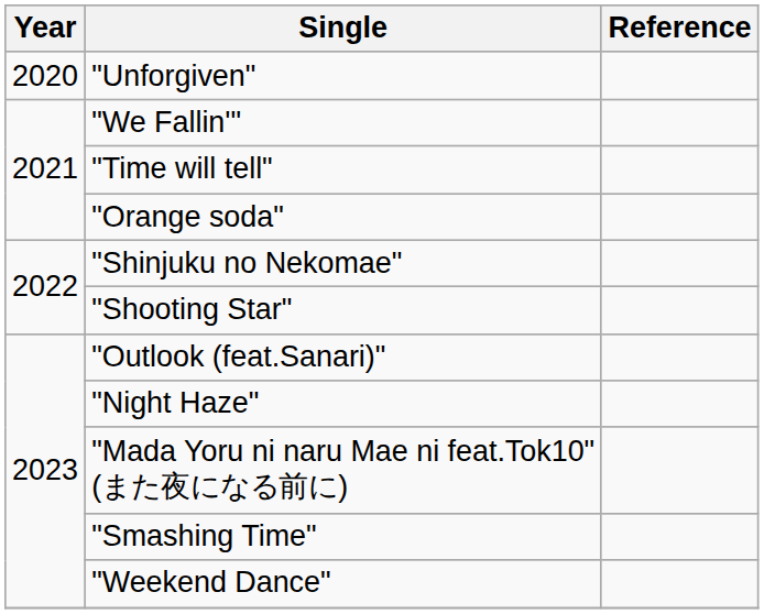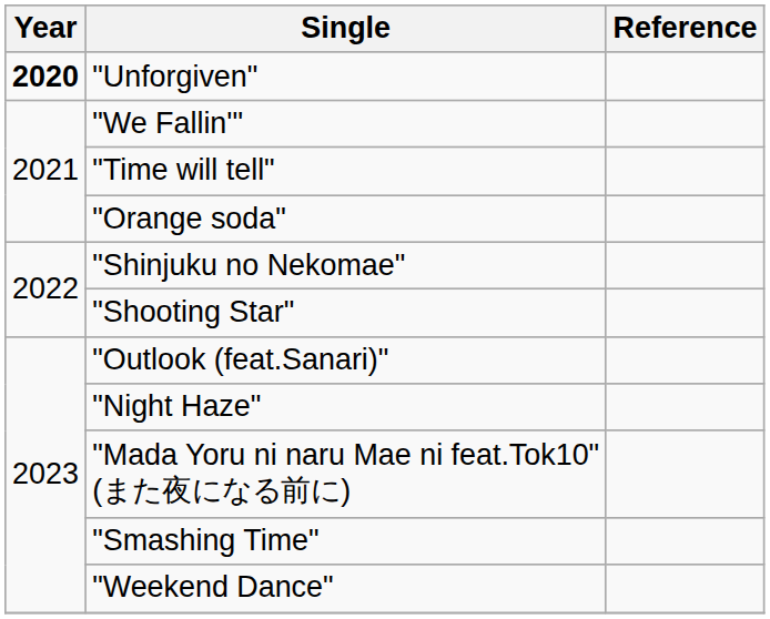"Unforgiven" | Year: normal -> bold
